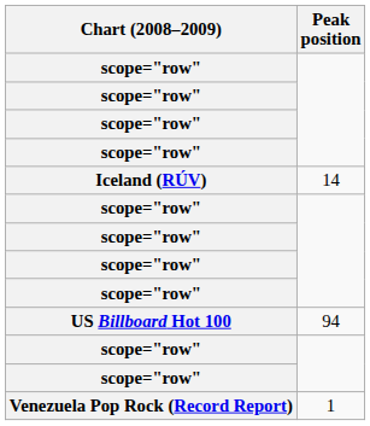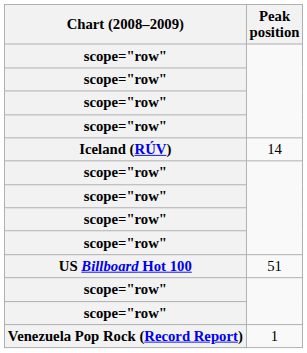US Billboard Hot 100 | Peak position: 94 -> 51
